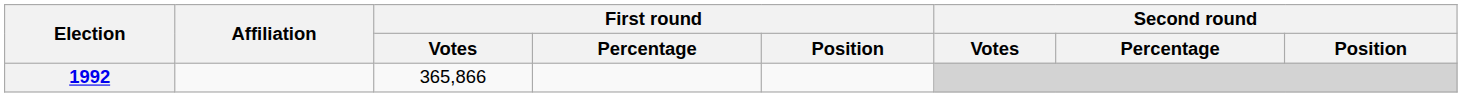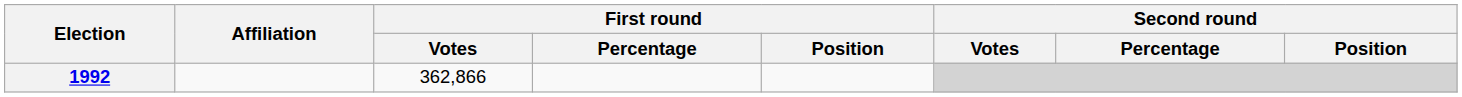1992 | First round / Votes: 365,866 -> 362,866
